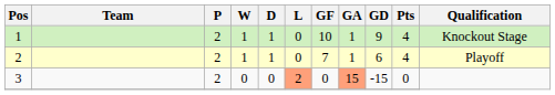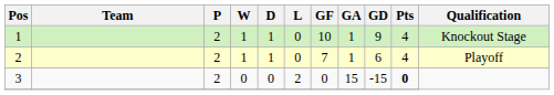3 | L: lightsalmon background -> no background
3 | GA: lightsalmon background -> no background
3 | Pts: normal -> bold
